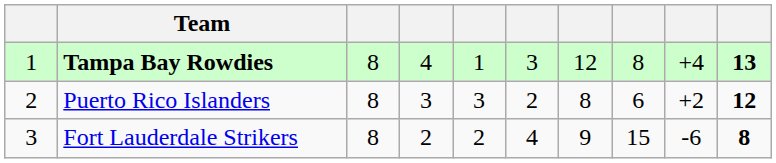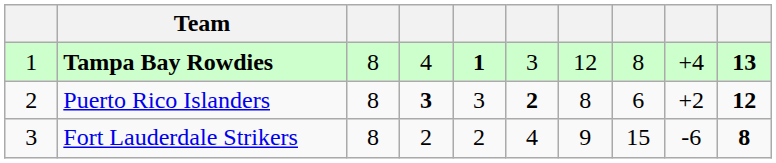Tampa Bay Rowdies | column 5: normal -> bold
Puerto Rico Islanders | column 4: normal -> bold
Puerto Rico Islanders | column 6: normal -> bold
